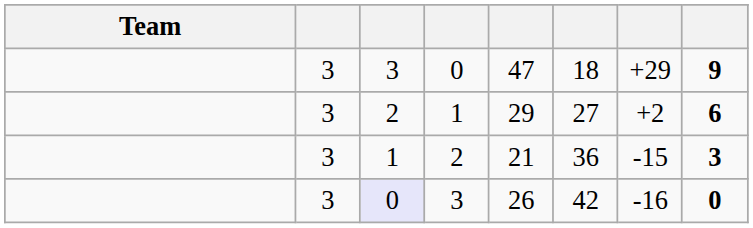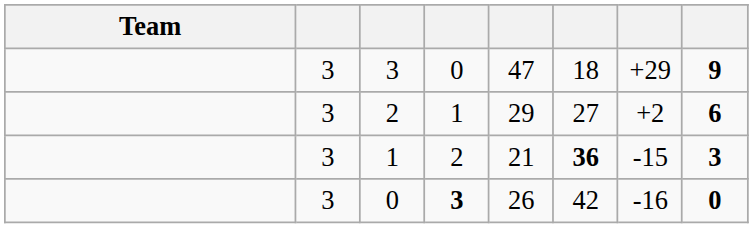row 4 | column 6: normal -> bold
row 5 | column 3: lavender background -> no background
row 5 | column 4: normal -> bold
